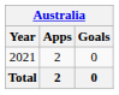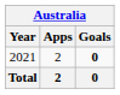2021 | Goals: normal -> bold
